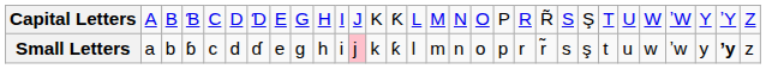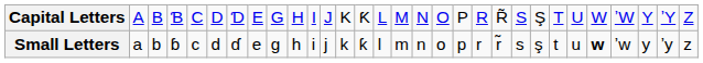Small Letters | column 12: pink background -> no background
Small Letters | column 26: normal -> bold
Small Letters | column 29: bold -> normal
